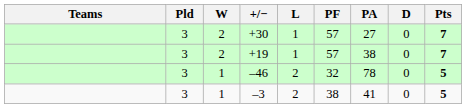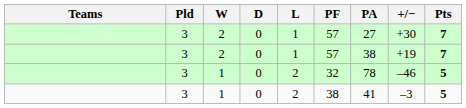columns swapped: D <-> +/−
